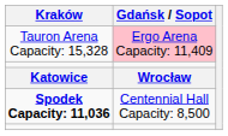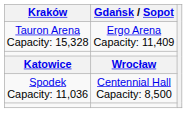Tauron Arena Capacity: 15,328 | Gdańsk / Sopot: pink background -> no background
Spodek Capacity: 11,036 | Kraków: bold -> normal
